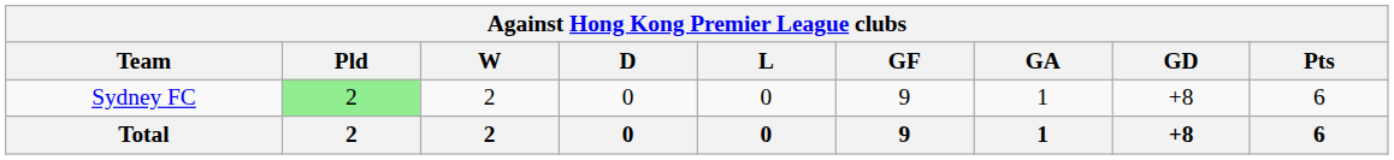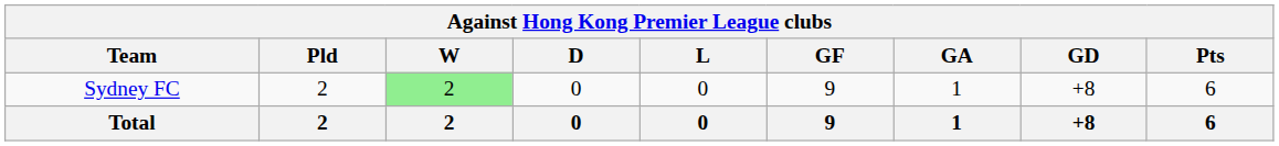Sydney FC | Pld: lightgreen background -> no background
Sydney FC | W: no background -> lightgreen background
